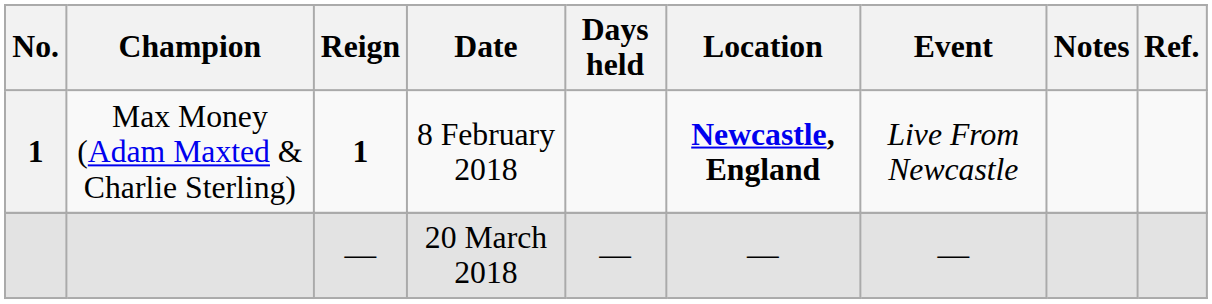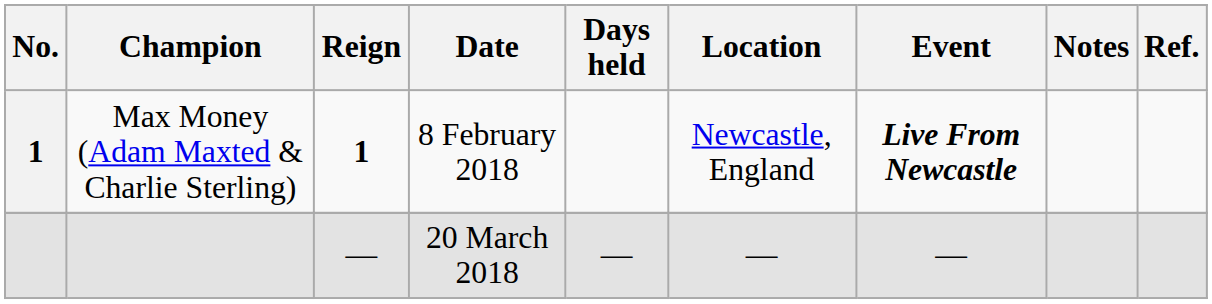Max Money (Adam Maxted & Charlie Sterling) | Location: bold -> normal
Max Money (Adam Maxted & Charlie Sterling) | Event: normal -> bold
